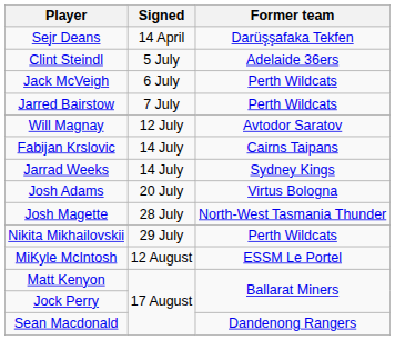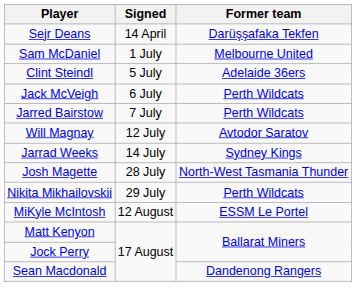+ row: Sam McDaniel | 1 July | Melbourne United
- row: Fabijan Krslovic | 14 July | Cairns Taipans
- row: Josh Adams | 20 July | Virtus Bologna
